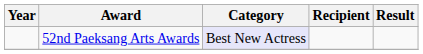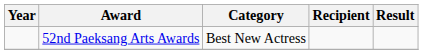52nd Paeksang Arts Awards | Category: lavender background -> no background
